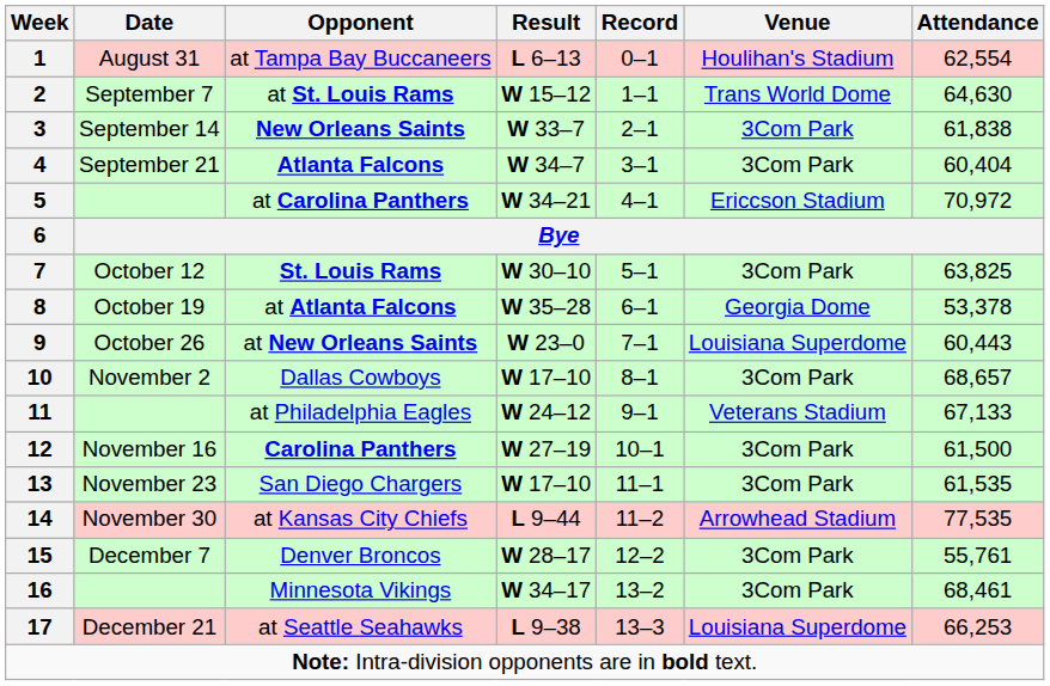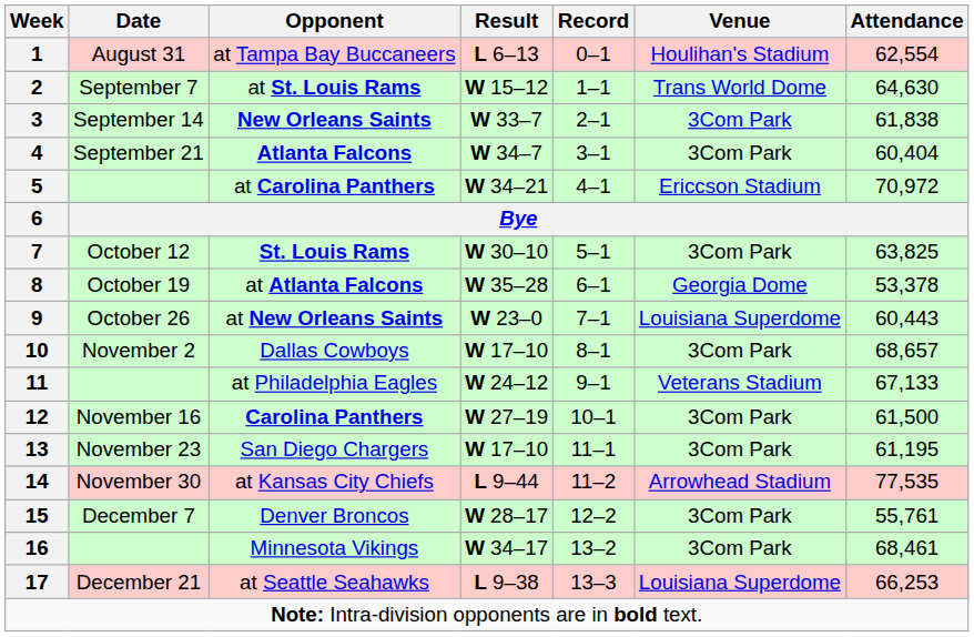13 | Attendance: 61,535 -> 61,195
